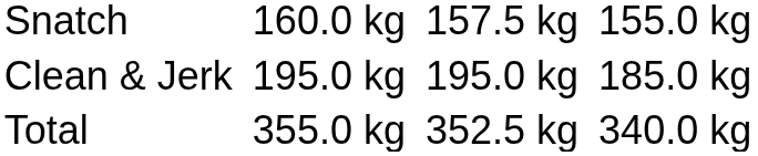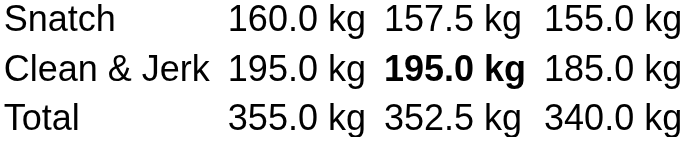Clean & Jerk | column 3: normal -> bold
